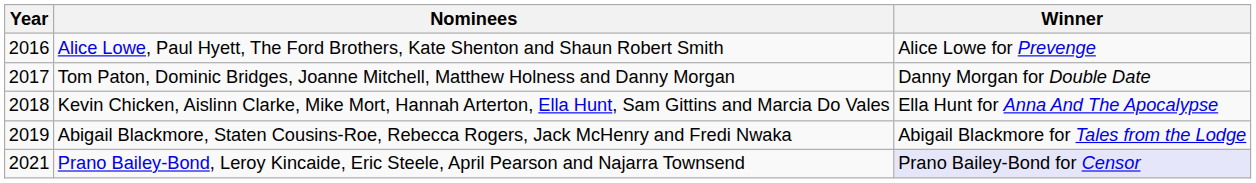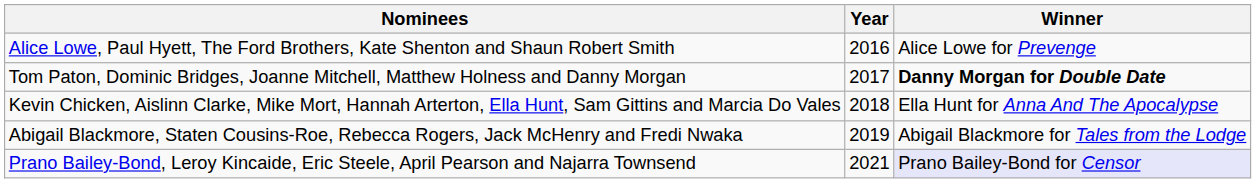columns swapped: Year <-> Nominees
row 3 | Winner: normal -> bold
